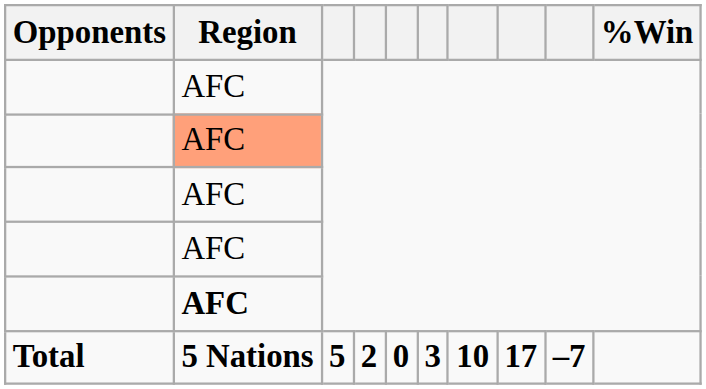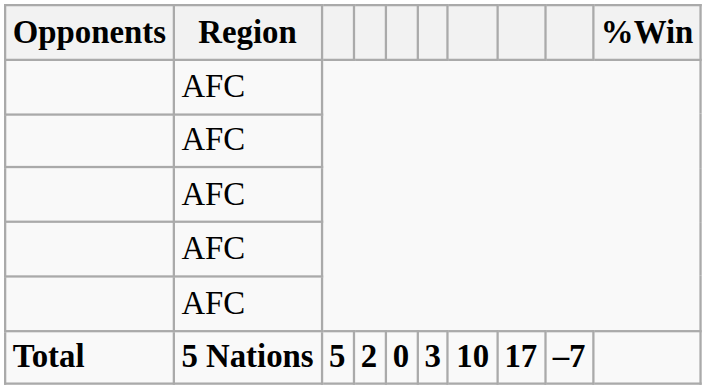row 3 | Region: lightsalmon background -> no background
row 6 | Region: bold -> normal
